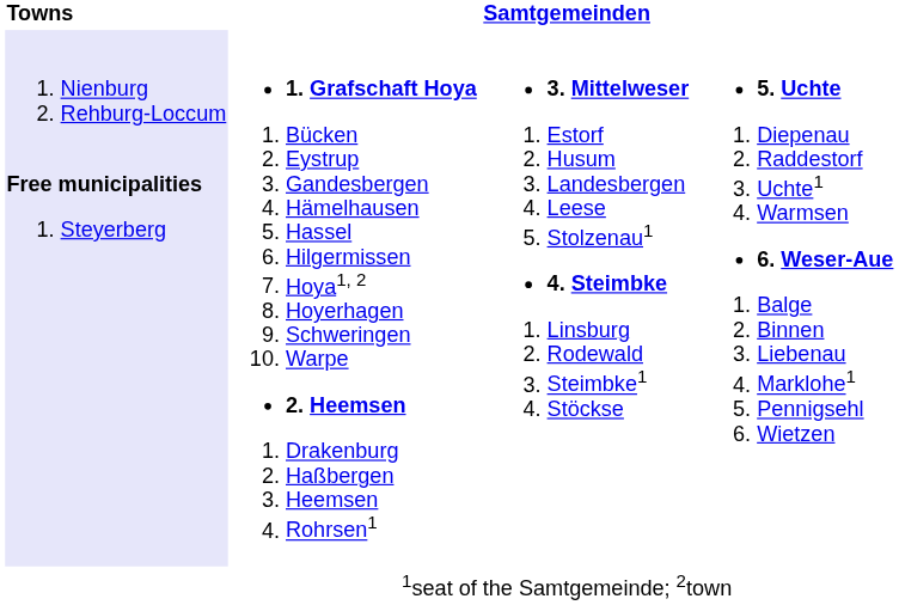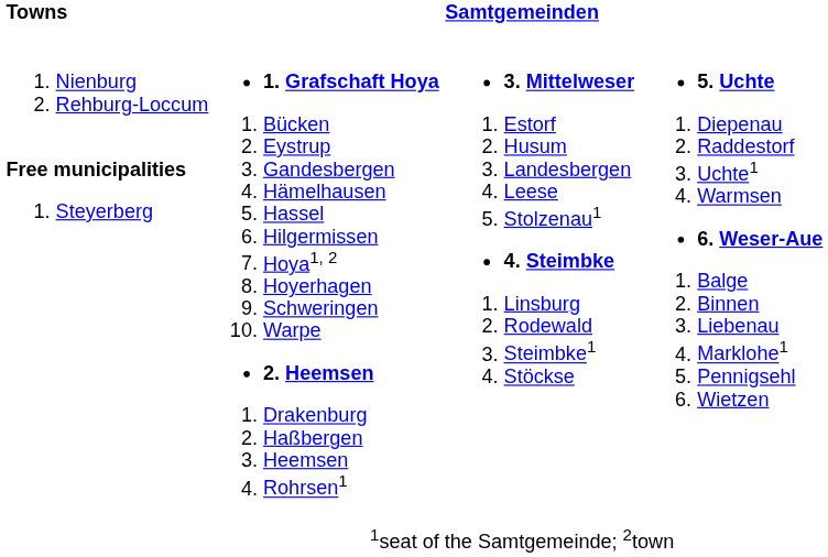Nienburg Rehburg-Loccum Free municipalities Steyerberg | Towns: lavender background -> no background
